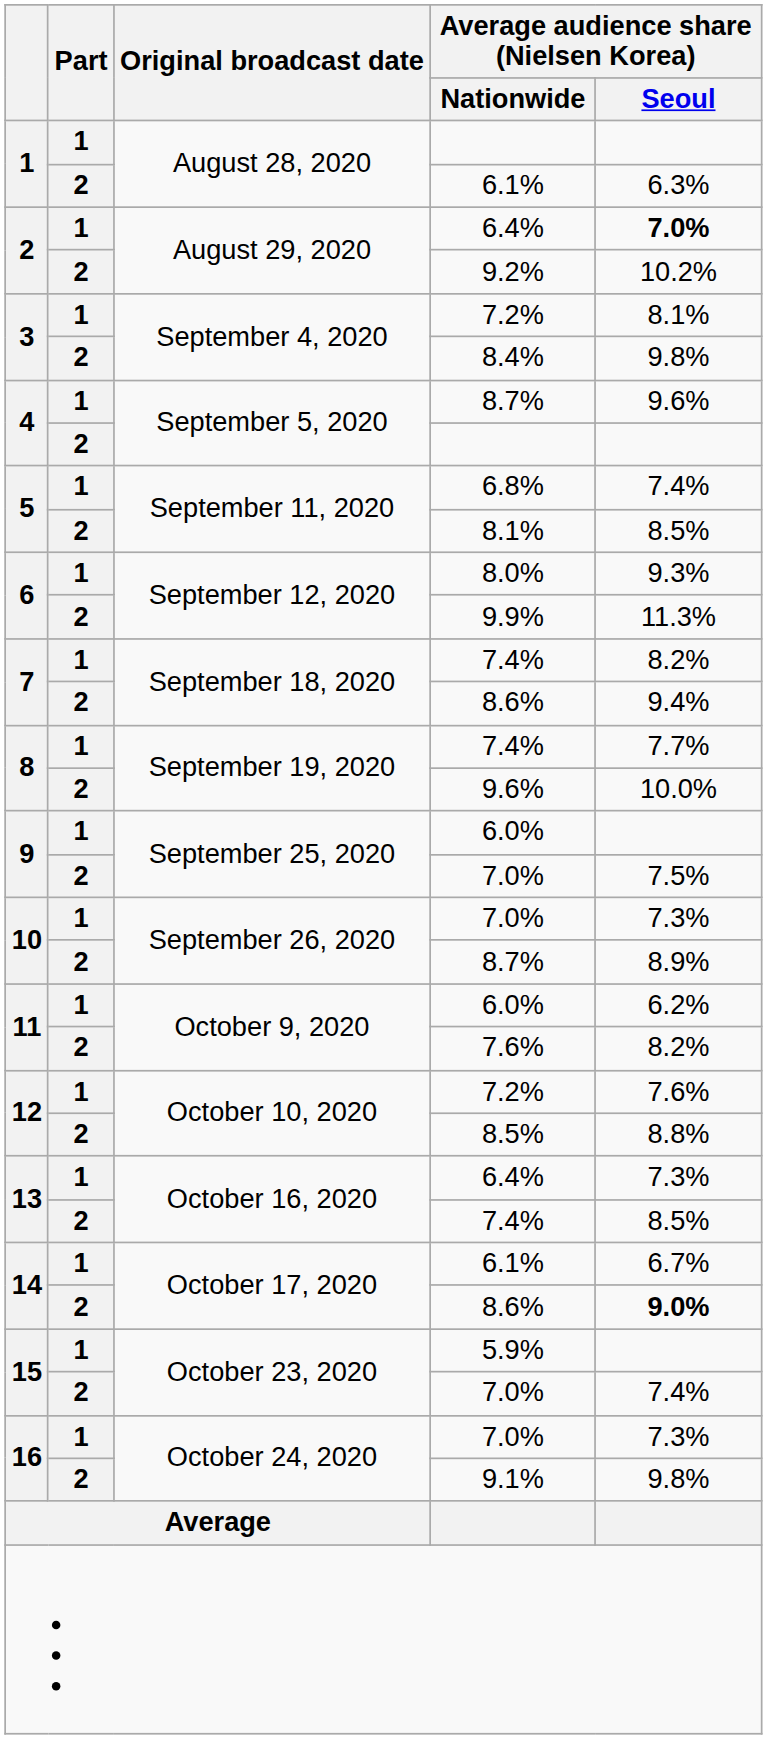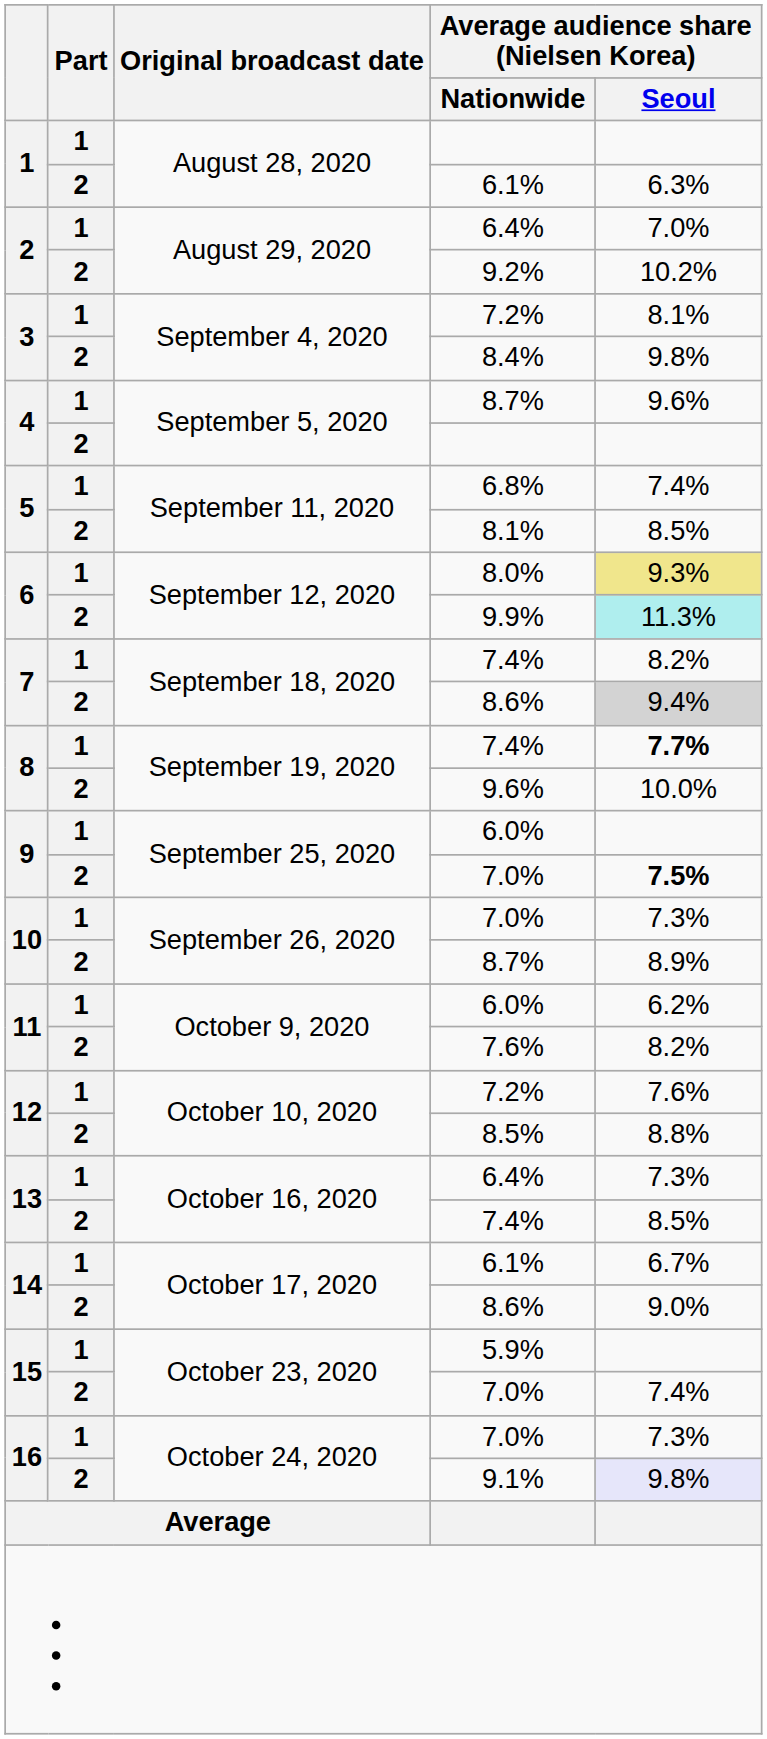2 / 6.4% | Average audience share (Nielsen Korea) / Seoul: bold -> normal
8.0% | Average audience share (Nielsen Korea) / Seoul: no background -> khaki background
9.9% | Average audience share (Nielsen Korea) / Seoul: no background -> paleturquoise background
7 / 8.6% | Average audience share (Nielsen Korea) / Seoul: no background -> lightgrey background
8 / 7.4% | Average audience share (Nielsen Korea) / Seoul: normal -> bold
9 / 7.0% | Average audience share (Nielsen Korea) / Seoul: normal -> bold
14 / 8.6% | Average audience share (Nielsen Korea) / Seoul: bold -> normal
9.1% | Average audience share (Nielsen Korea) / Seoul: no background -> lavender background
